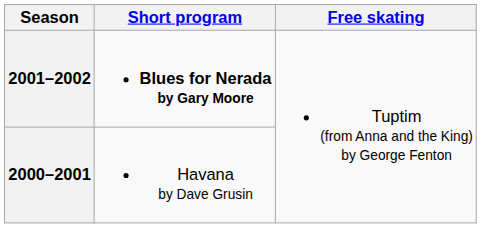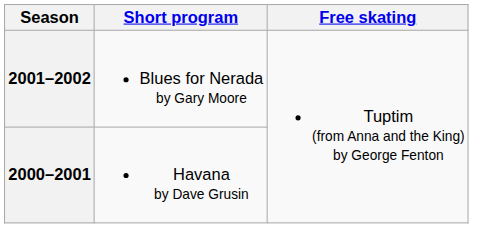2001–2002 | Short program: bold -> normal
